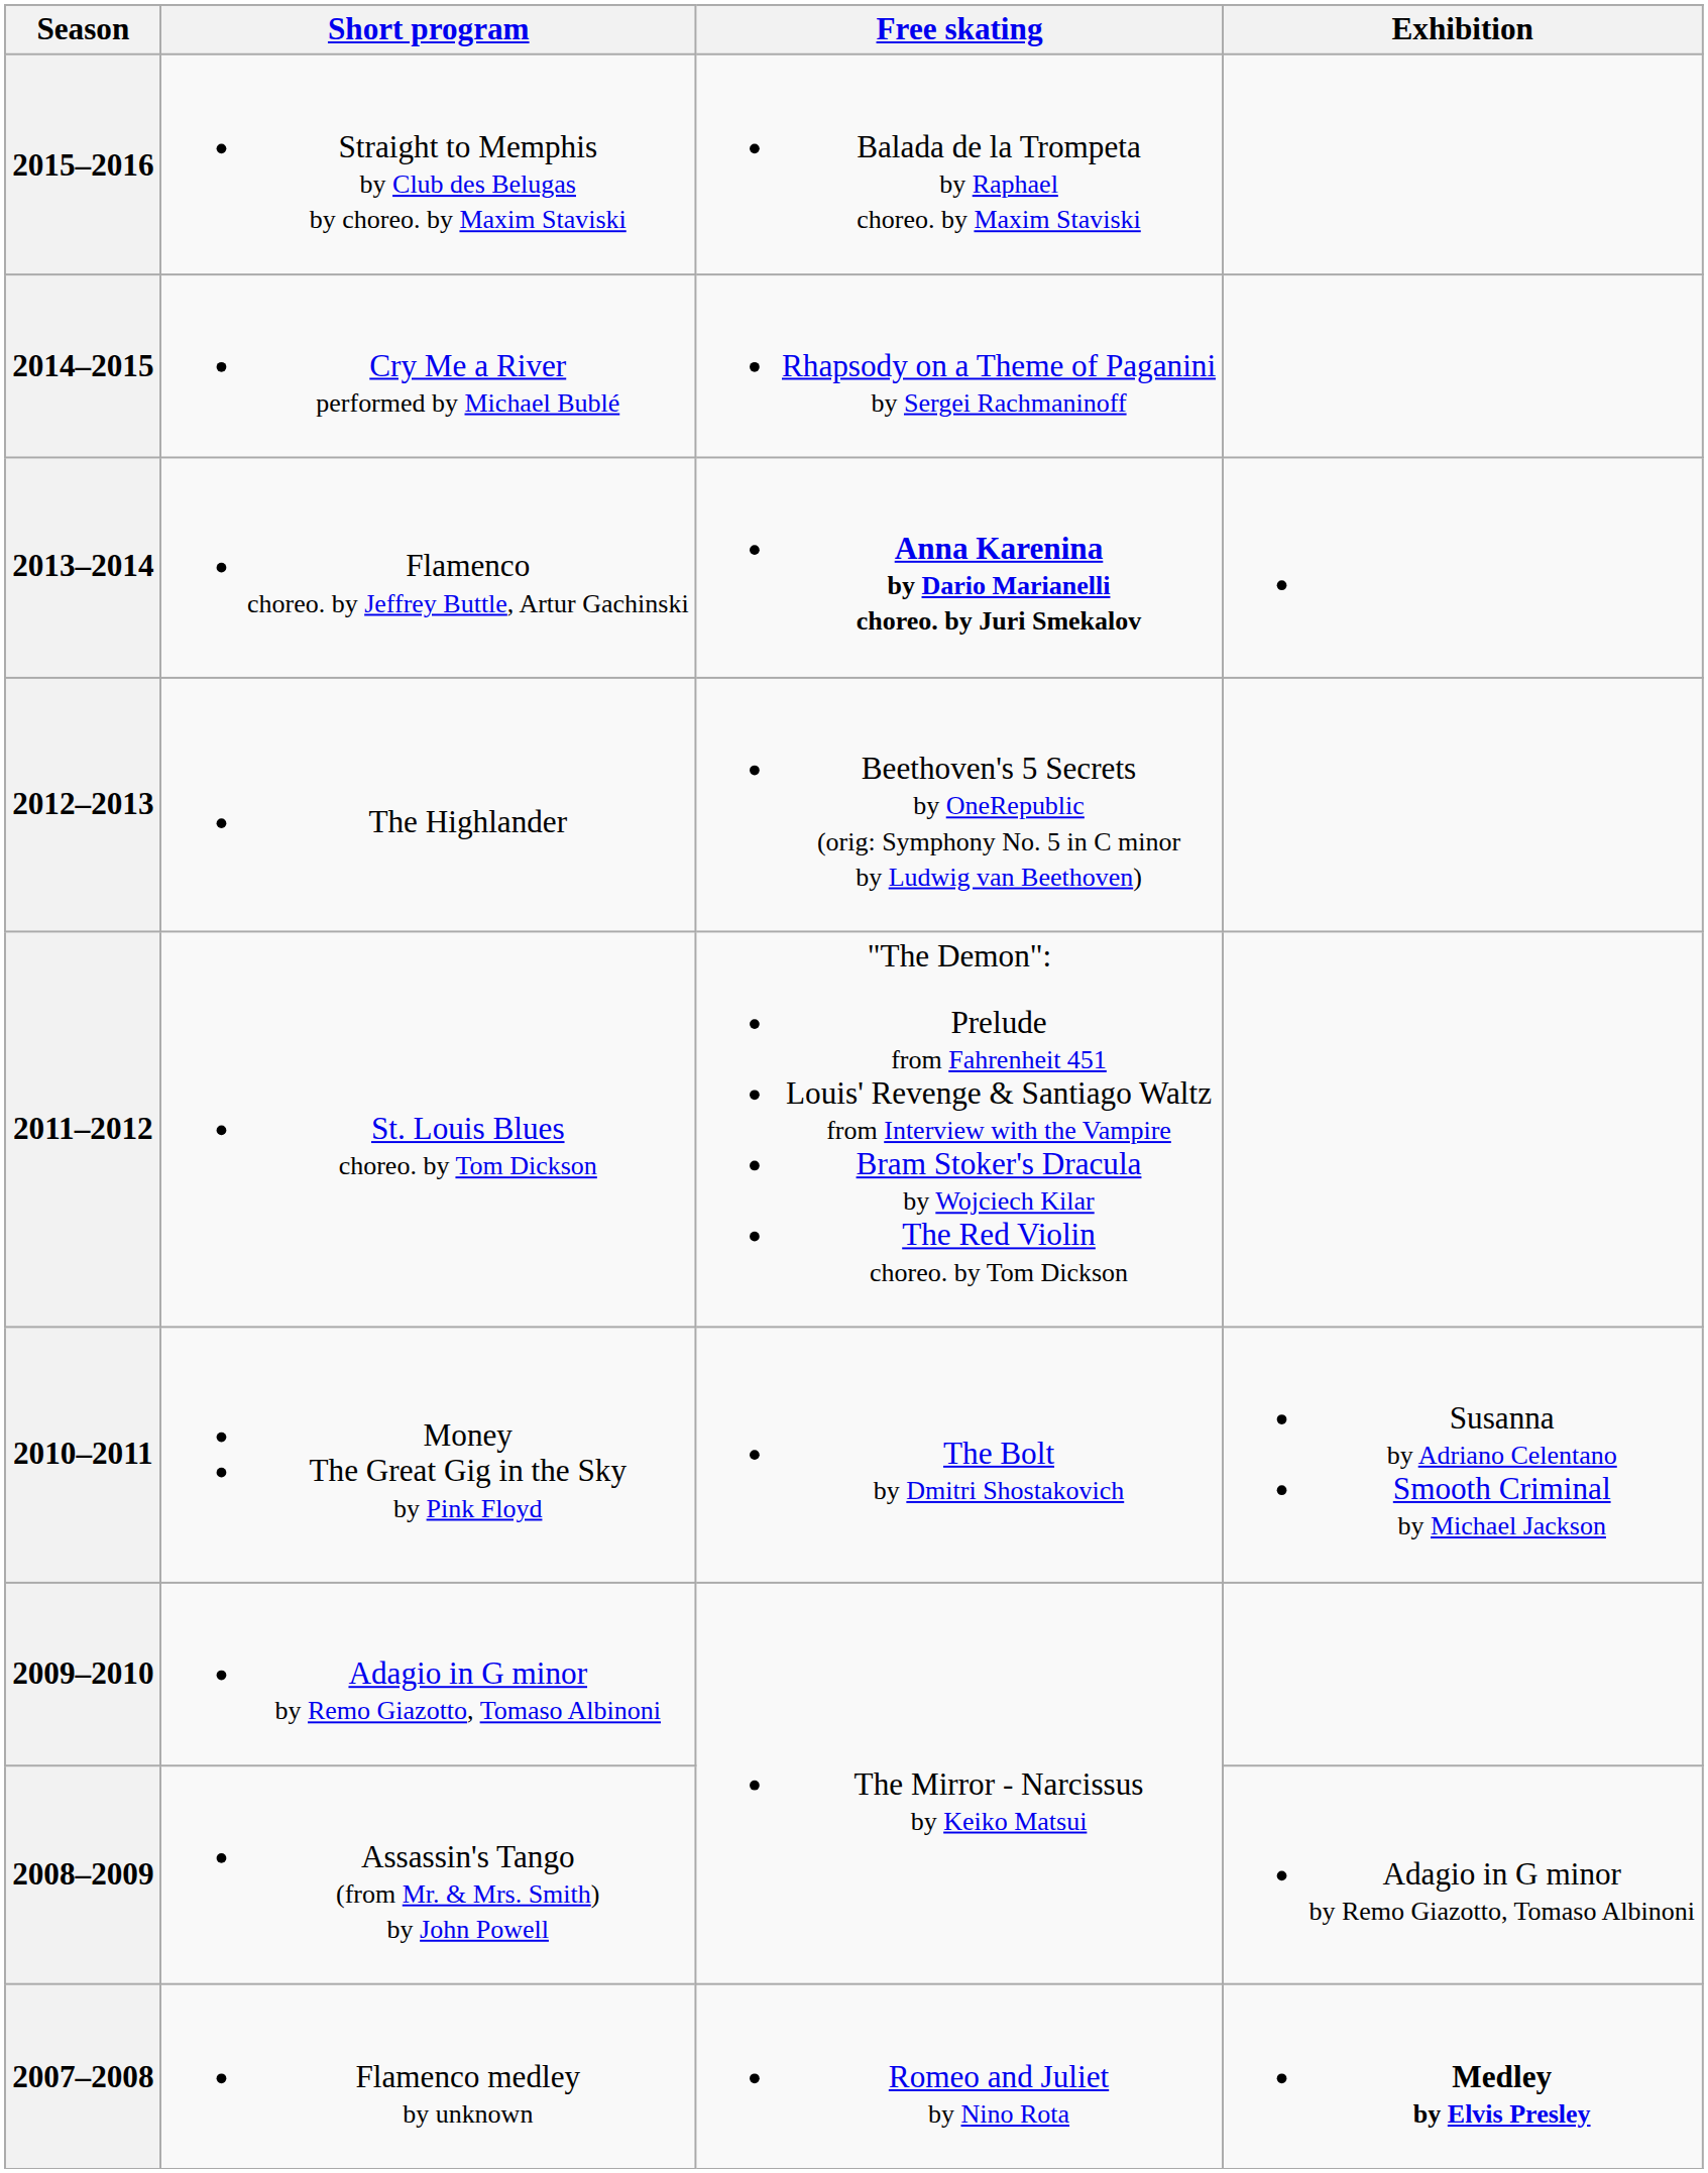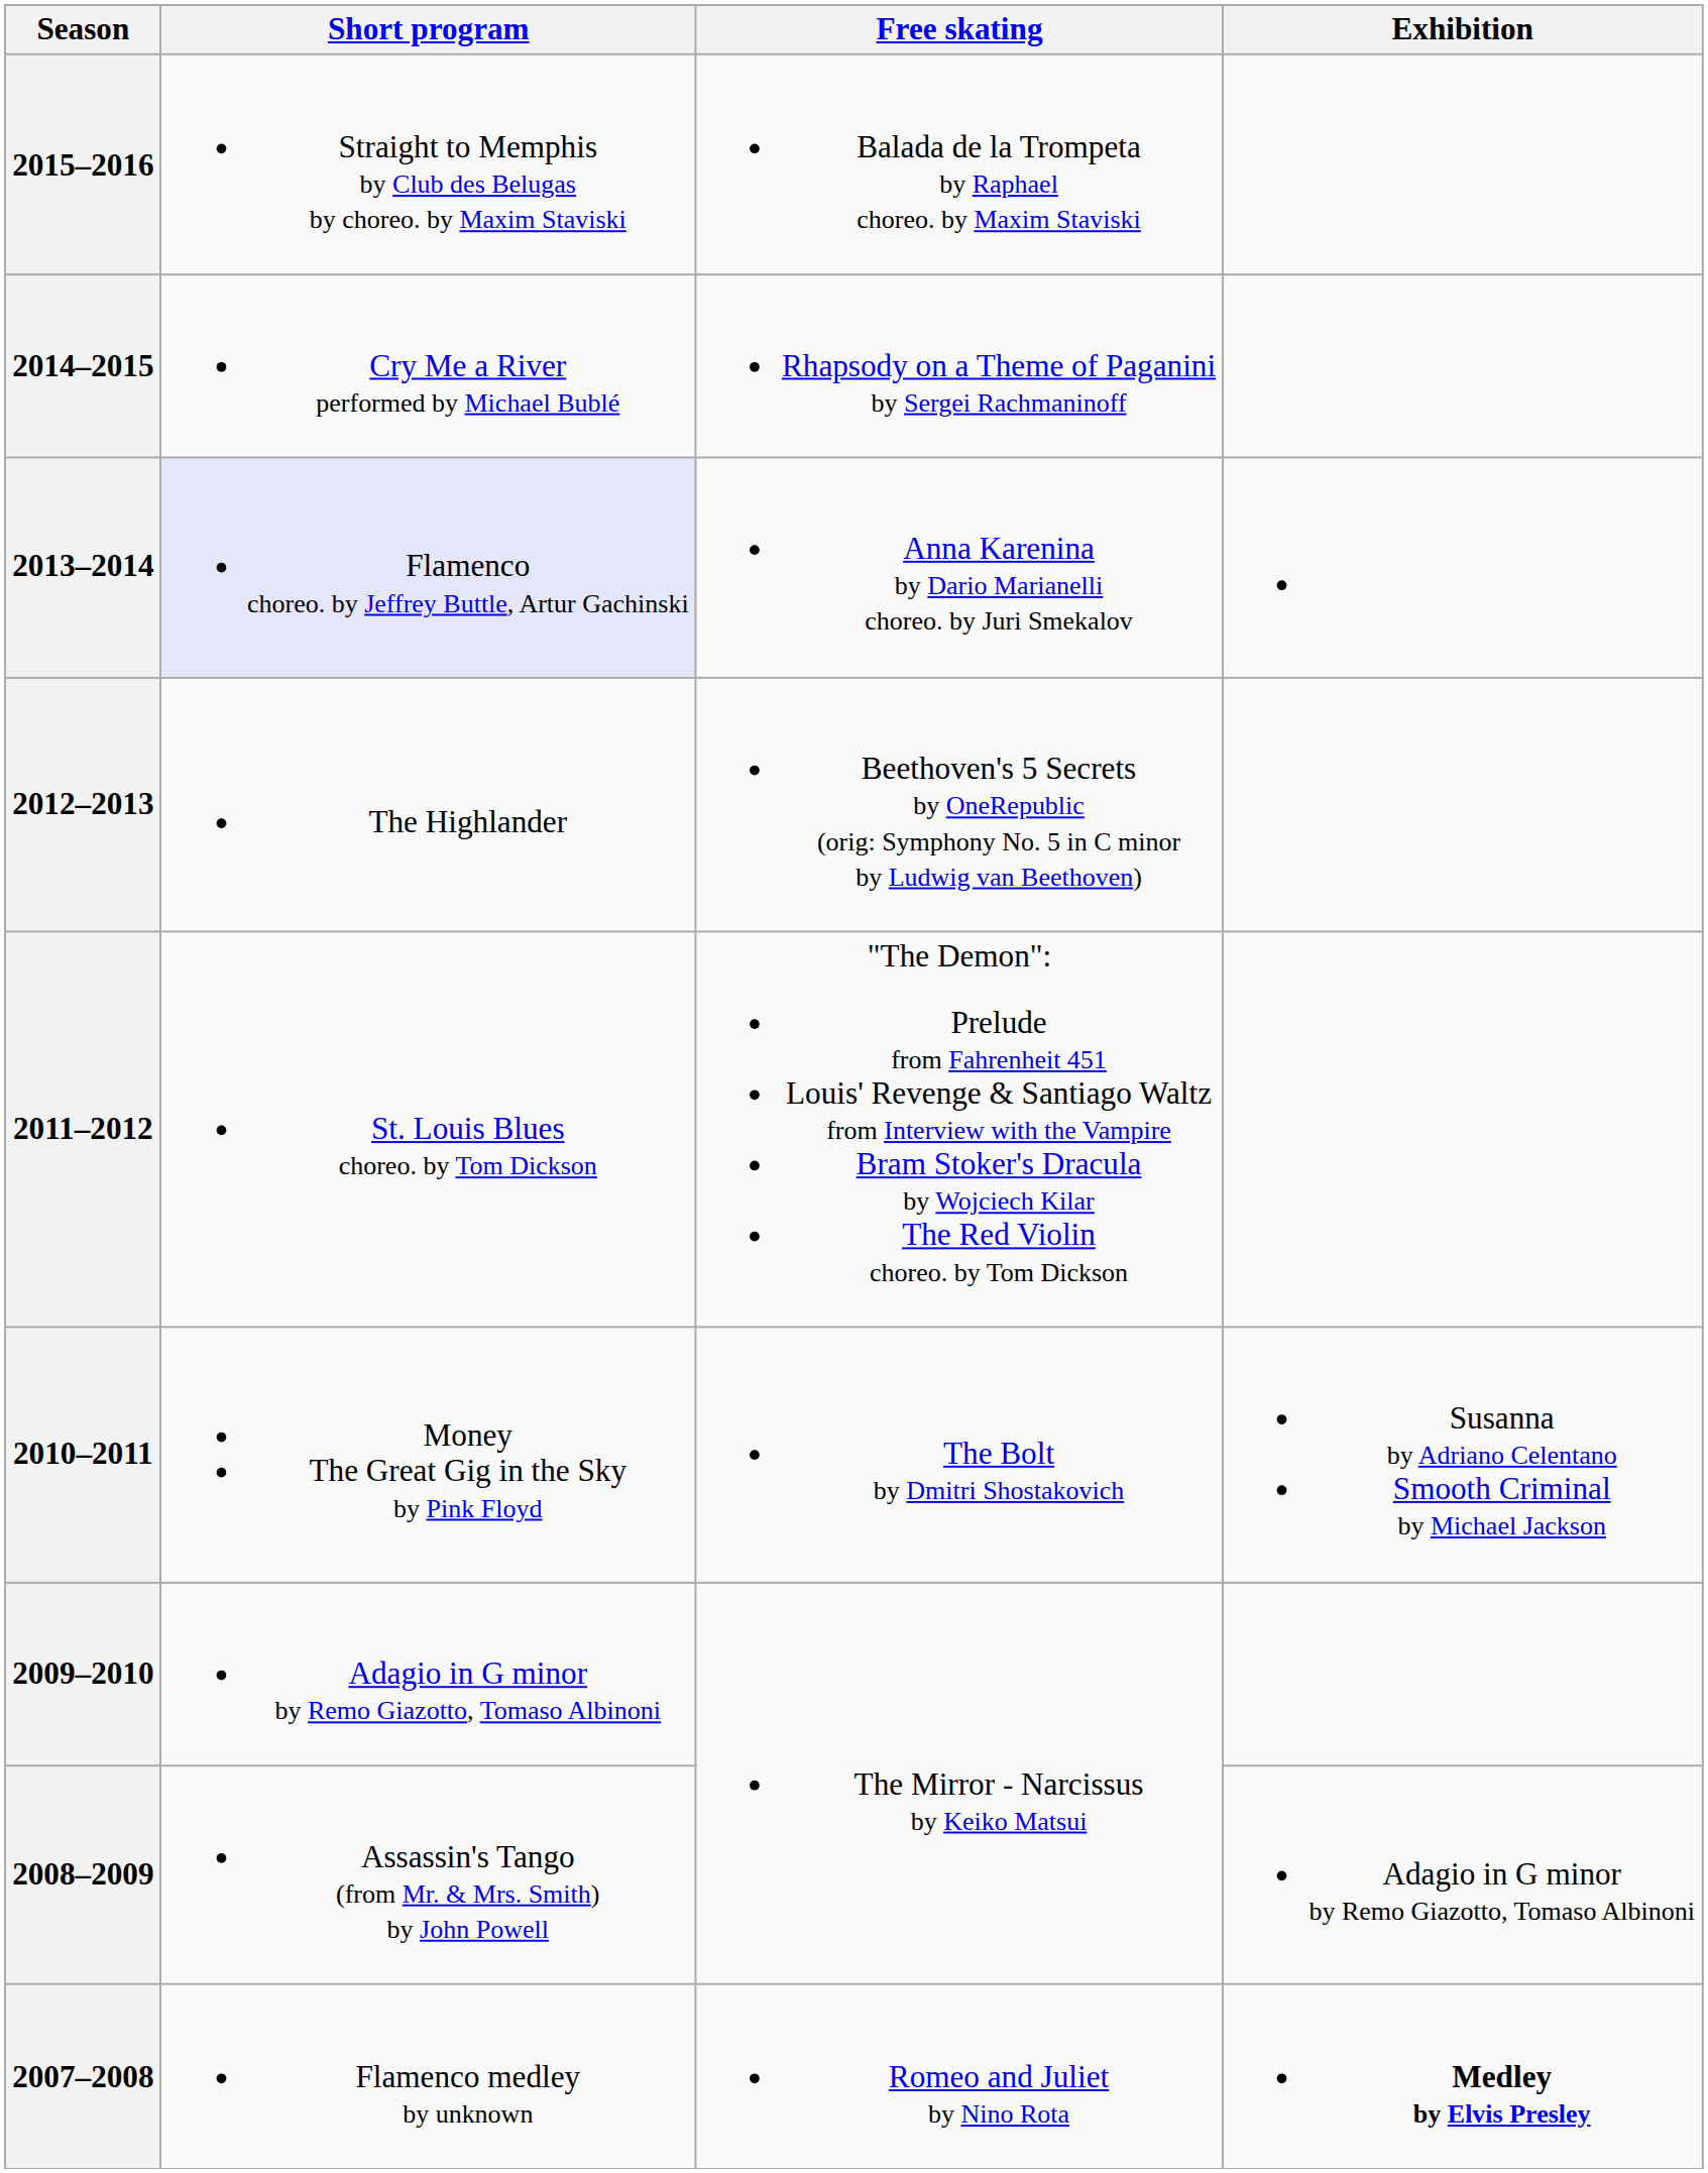2013–2014 | Short program: no background -> lavender background
2013–2014 | Free skating: bold -> normal
